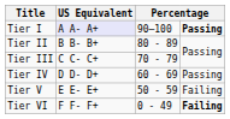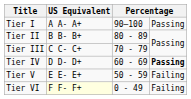Tier I | US Equivalent: lavender background -> no background
Tier I | column 4: bold -> normal
Tier IV | column 4: normal -> bold
Tier VI | US Equivalent: no background -> lightyellow background
Tier VI | column 4: bold -> normal
